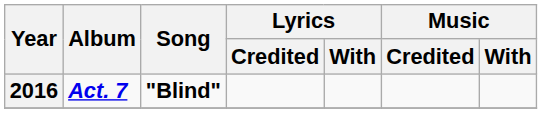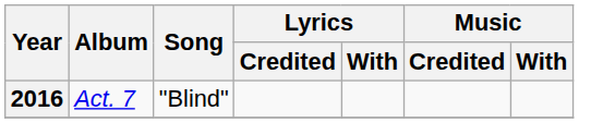2016 | Album: bold -> normal
2016 | Song: bold -> normal
